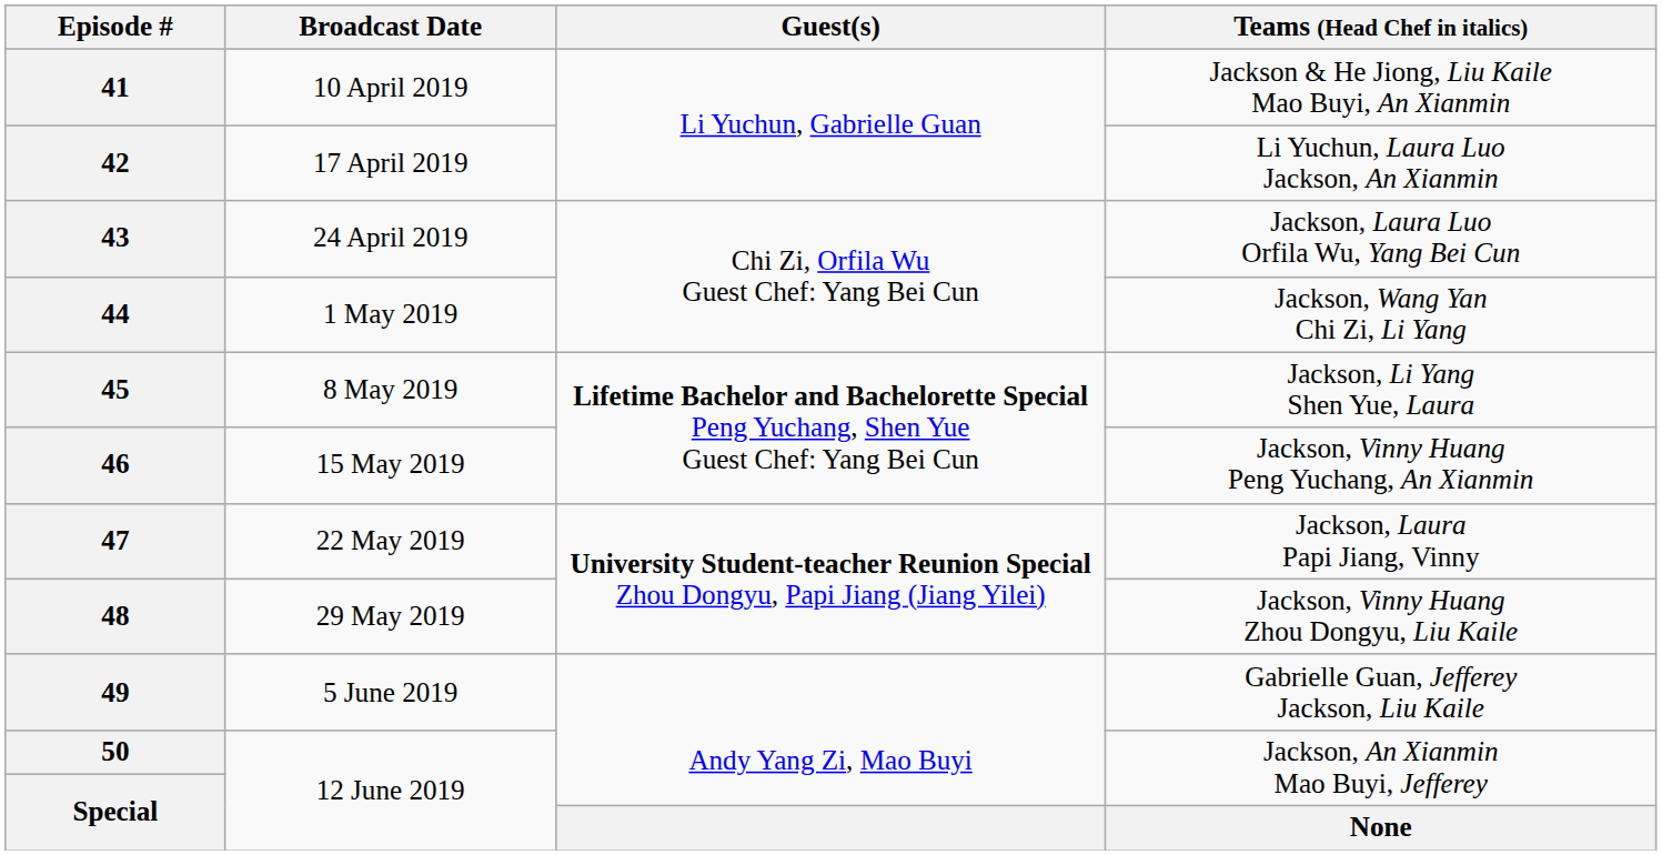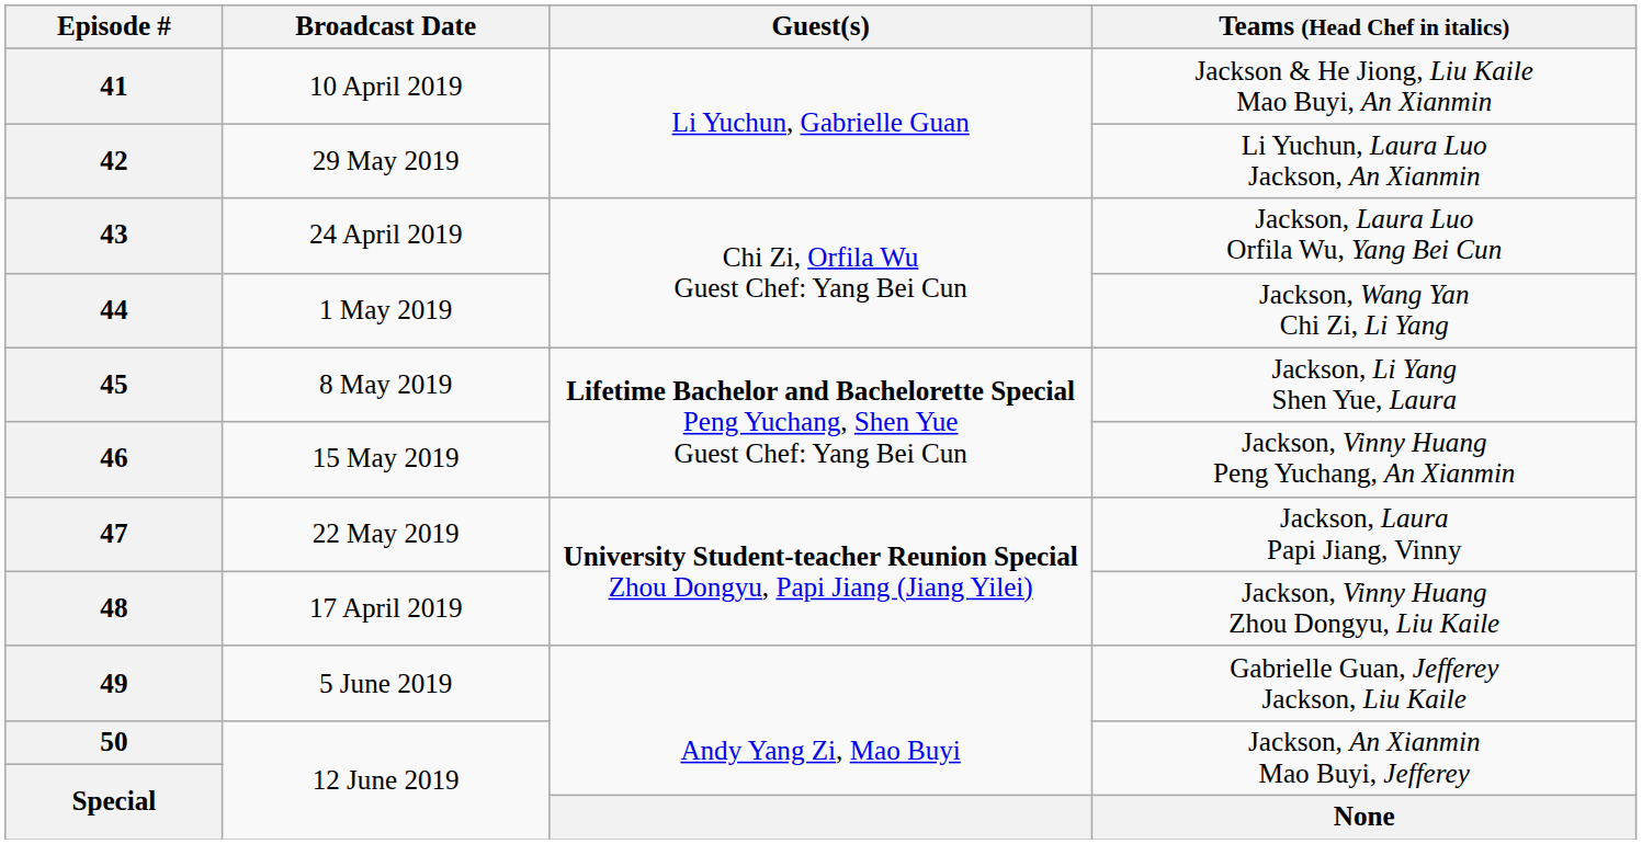42 | Broadcast Date: 17 April 2019 -> 29 May 2019
48 | Broadcast Date: 29 May 2019 -> 17 April 2019
